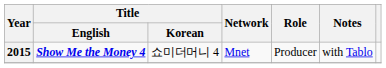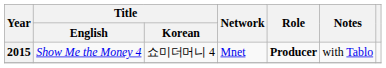2015 | Title / English: bold -> normal
2015 | Role: normal -> bold
